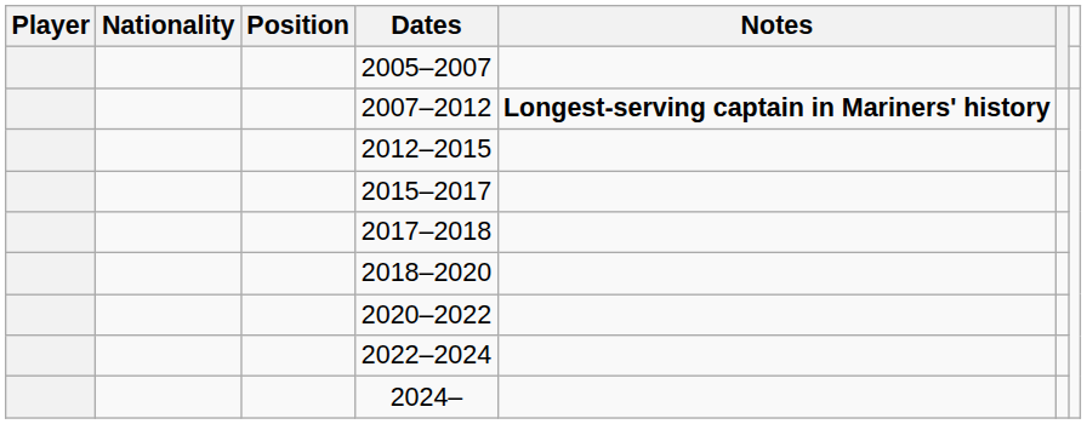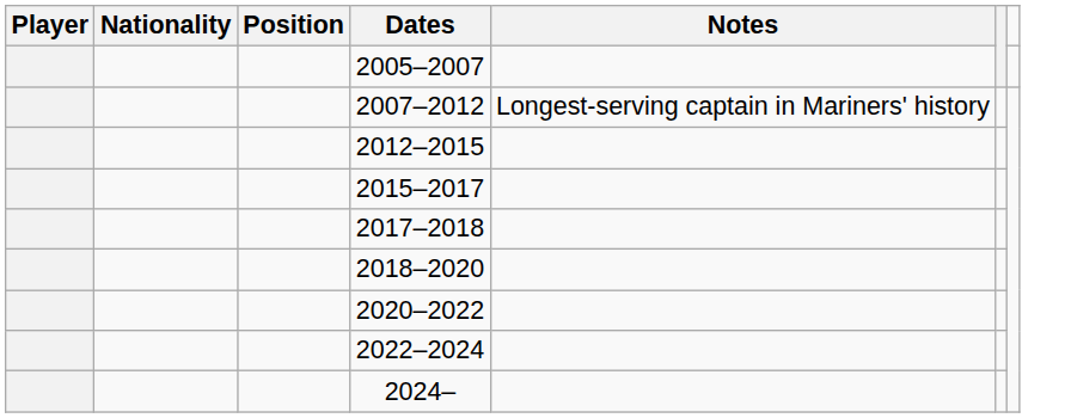2007–2012 | Notes: bold -> normal
